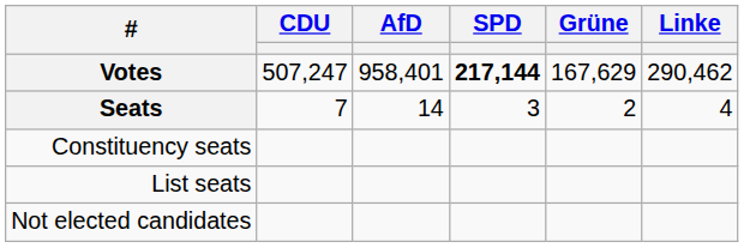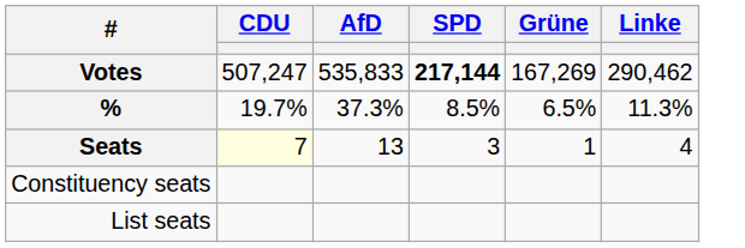Votes | AfD: 958,401 -> 535,833
Votes | Grüne: 167,629 -> 167,269
+ row: % | 19.7% | 37.3% | 8.5% | 6.5% | 11.3%
Seats | CDU: no background -> lightyellow background
Seats | AfD: 14 -> 13
Seats | Grüne: 2 -> 1
- row: Not elected candidates
